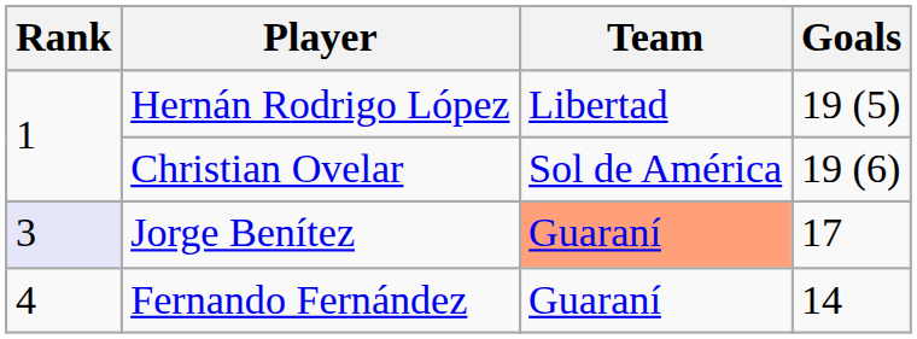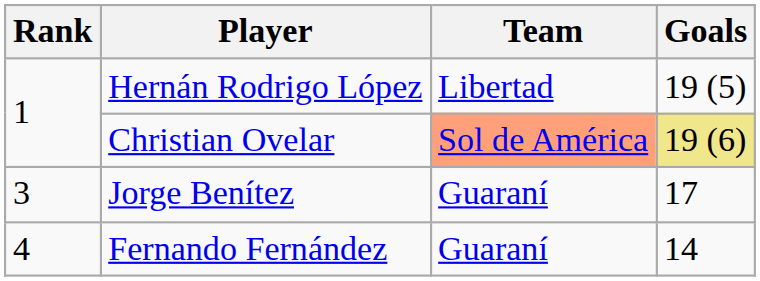Christian Ovelar | Team: no background -> lightsalmon background
Christian Ovelar | Goals: no background -> khaki background
Jorge Benítez | Rank: lavender background -> no background
Jorge Benítez | Team: lightsalmon background -> no background
